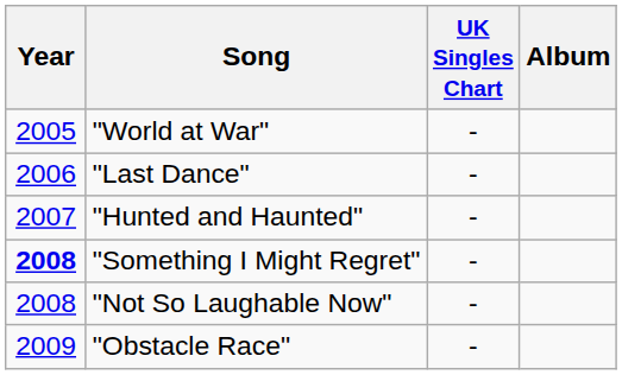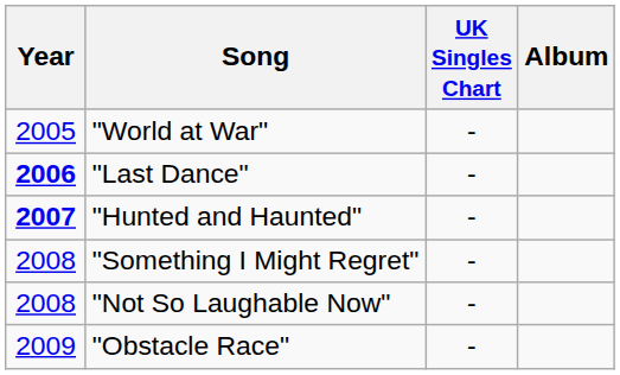"Last Dance" | Year: normal -> bold
"Hunted and Haunted" | Year: normal -> bold
"Something I Might Regret" | Year: bold -> normal
